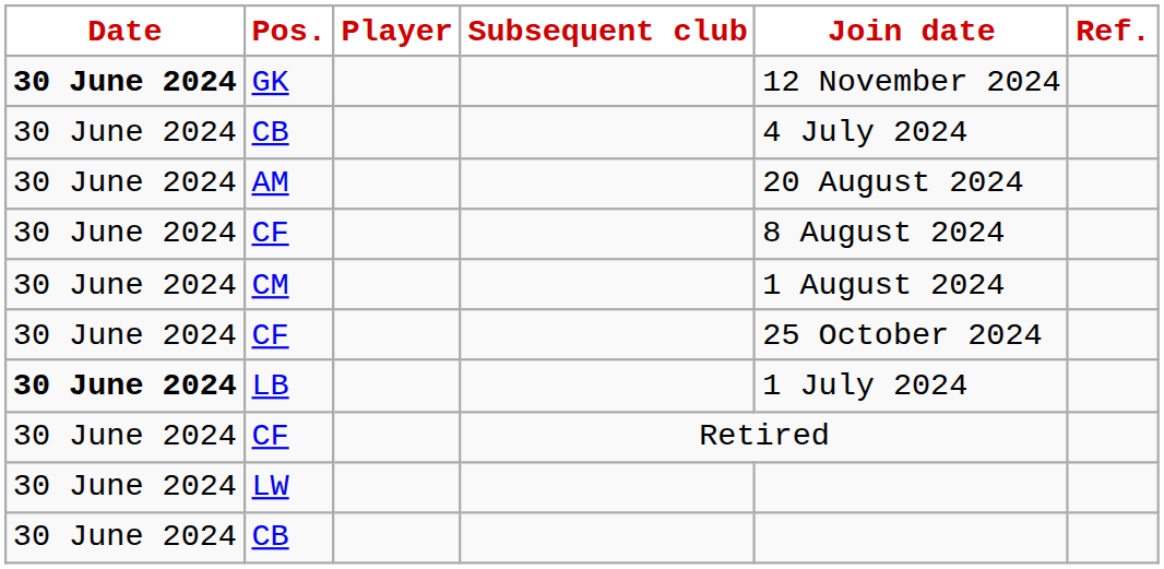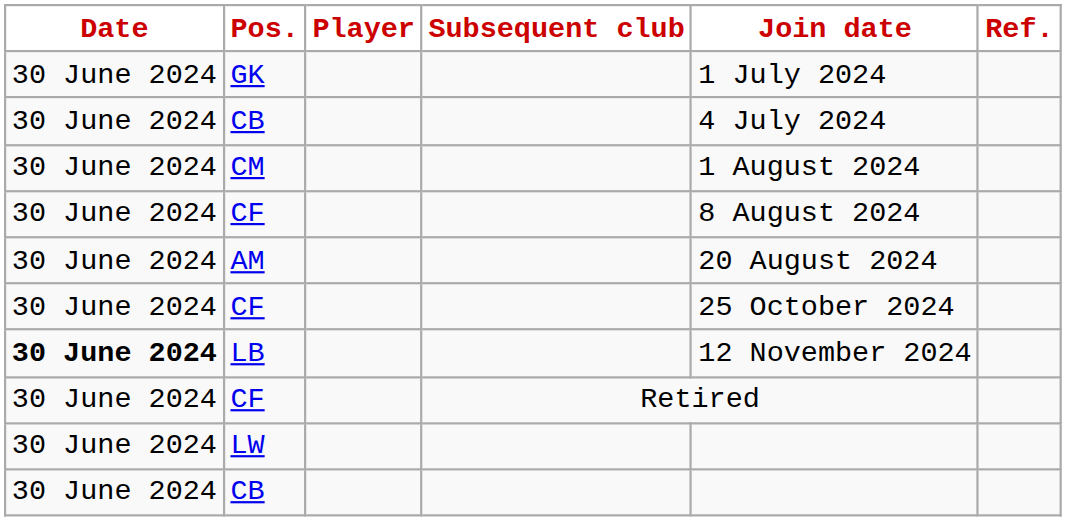GK | Date: bold -> normal
GK | Join date: 12 November 2024 -> 1 July 2024
rows swapped: CM <-> AM
LB | Join date: 1 July 2024 -> 12 November 2024
